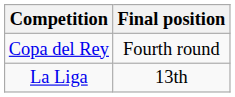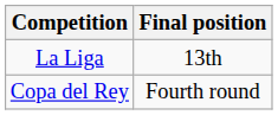rows swapped: La Liga <-> Copa del Rey
